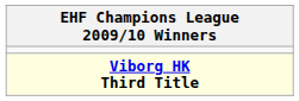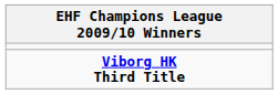row 3 | column 1: lightyellow background -> no background
